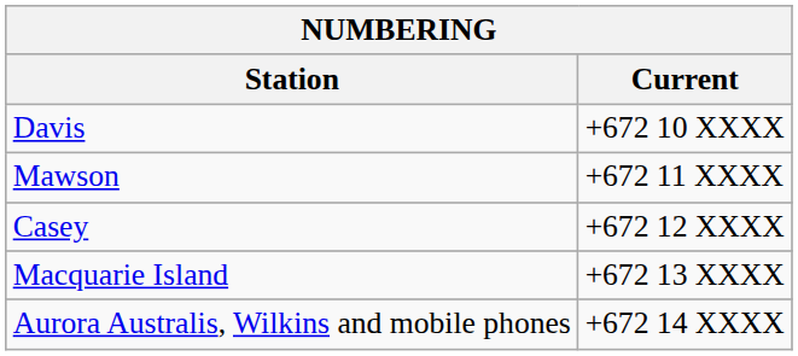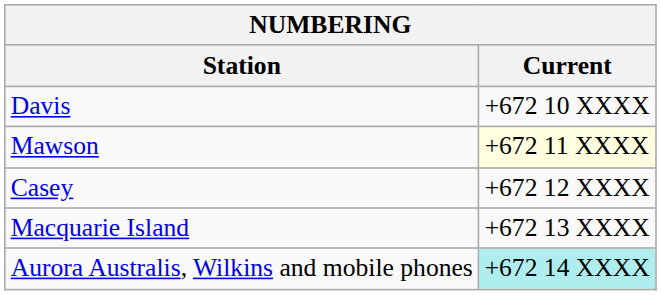Mawson | Current: no background -> lightyellow background
Aurora Australis, Wilkins and mobile phones | Current: no background -> paleturquoise background
